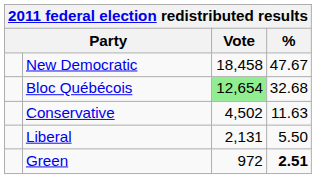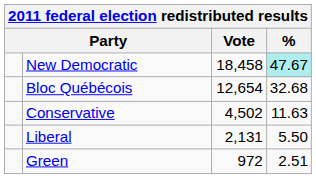New Democratic | %: no background -> paleturquoise background
Bloc Québécois | Vote: lightgreen background -> no background
Green | %: bold -> normal
